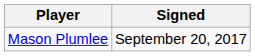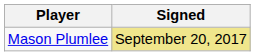Mason Plumlee | Signed: no background -> khaki background
